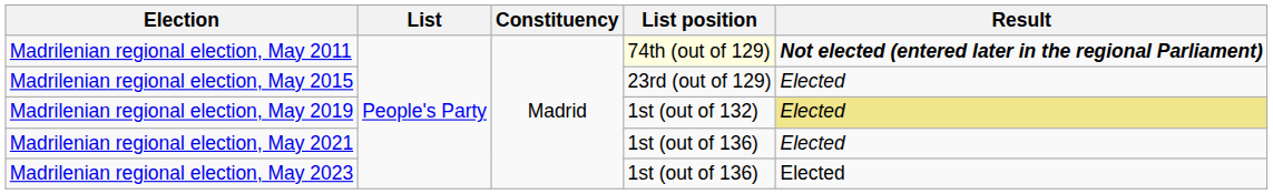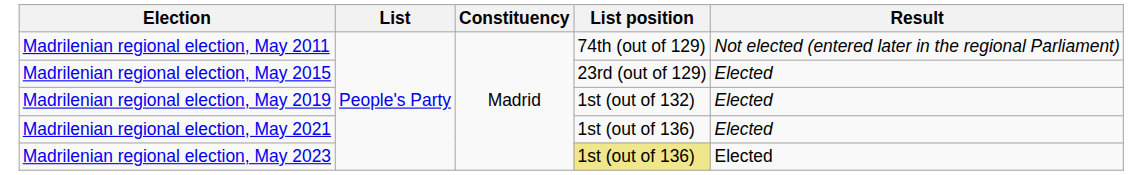Madrilenian regional election, May 2011 | List position: lightyellow background -> no background
Madrilenian regional election, May 2011 | Result: bold -> normal
Madrilenian regional election, May 2019 | Result: khaki background -> no background
Madrilenian regional election, May 2023 | List position: no background -> khaki background
